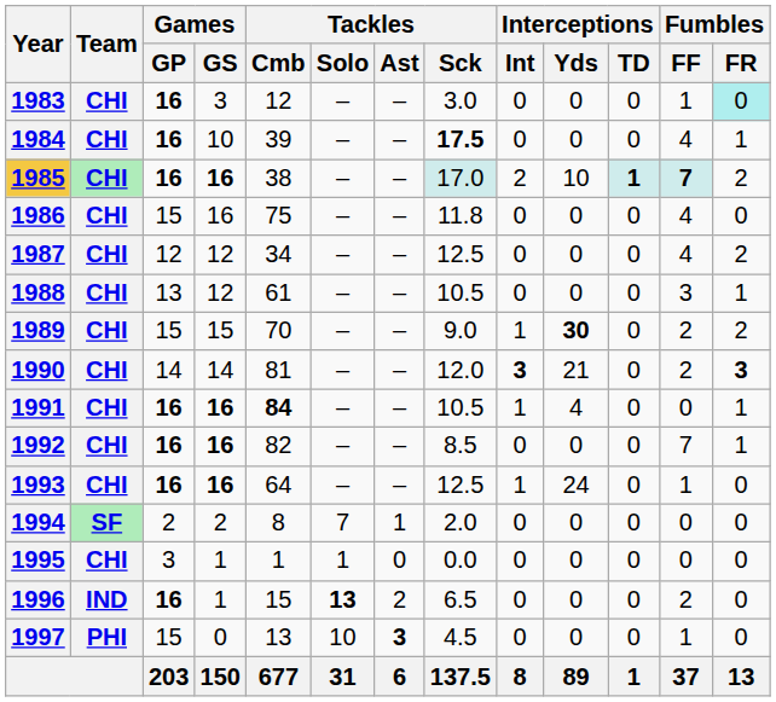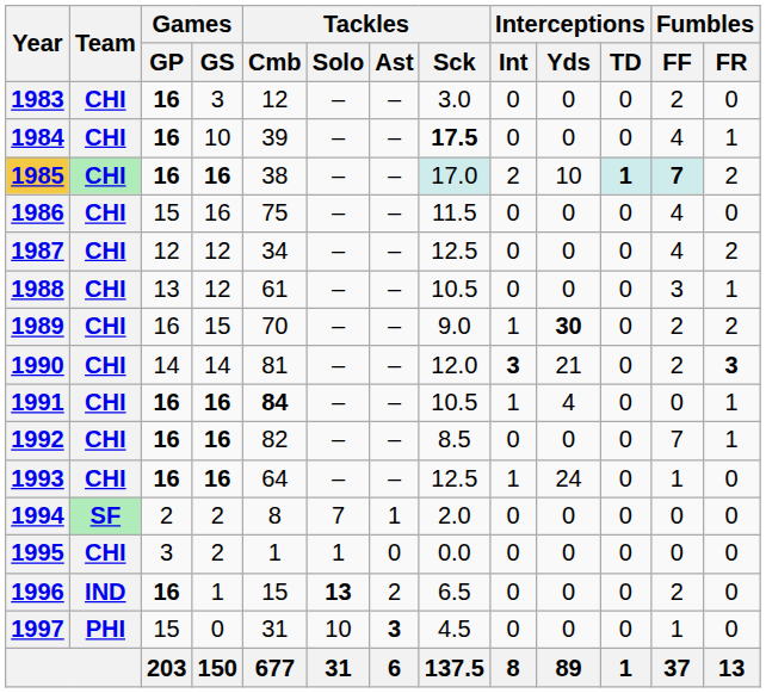1983 | Fumbles / FF: 1 -> 2
1983 | Fumbles / FR: paleturquoise background -> no background
1986 | Tackles / Sck: 11.8 -> 11.5
1989 | Games / GP: 15 -> 16
1995 | Games / GS: 1 -> 2
1997 | Tackles / Cmb: 13 -> 31
